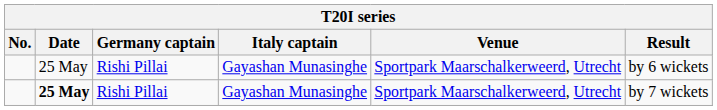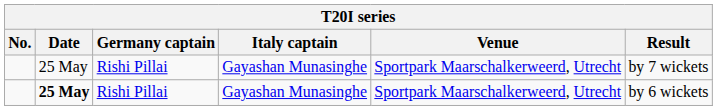row 3 | Result: by 6 wickets -> by 7 wickets
row 4 | Result: by 7 wickets -> by 6 wickets
